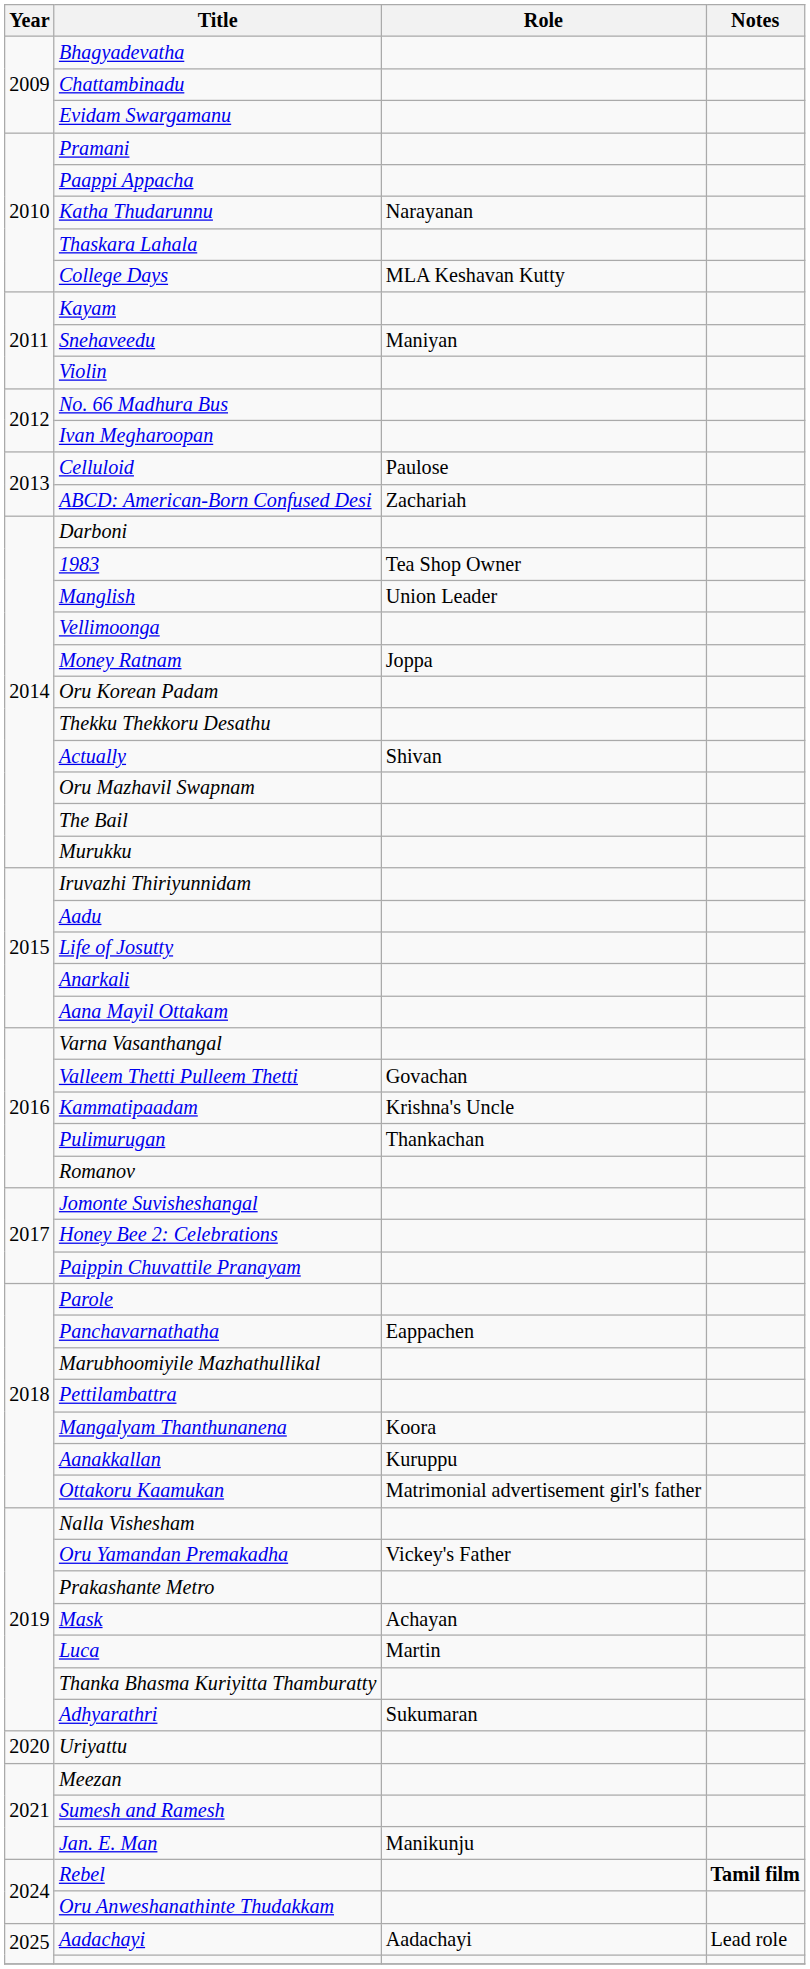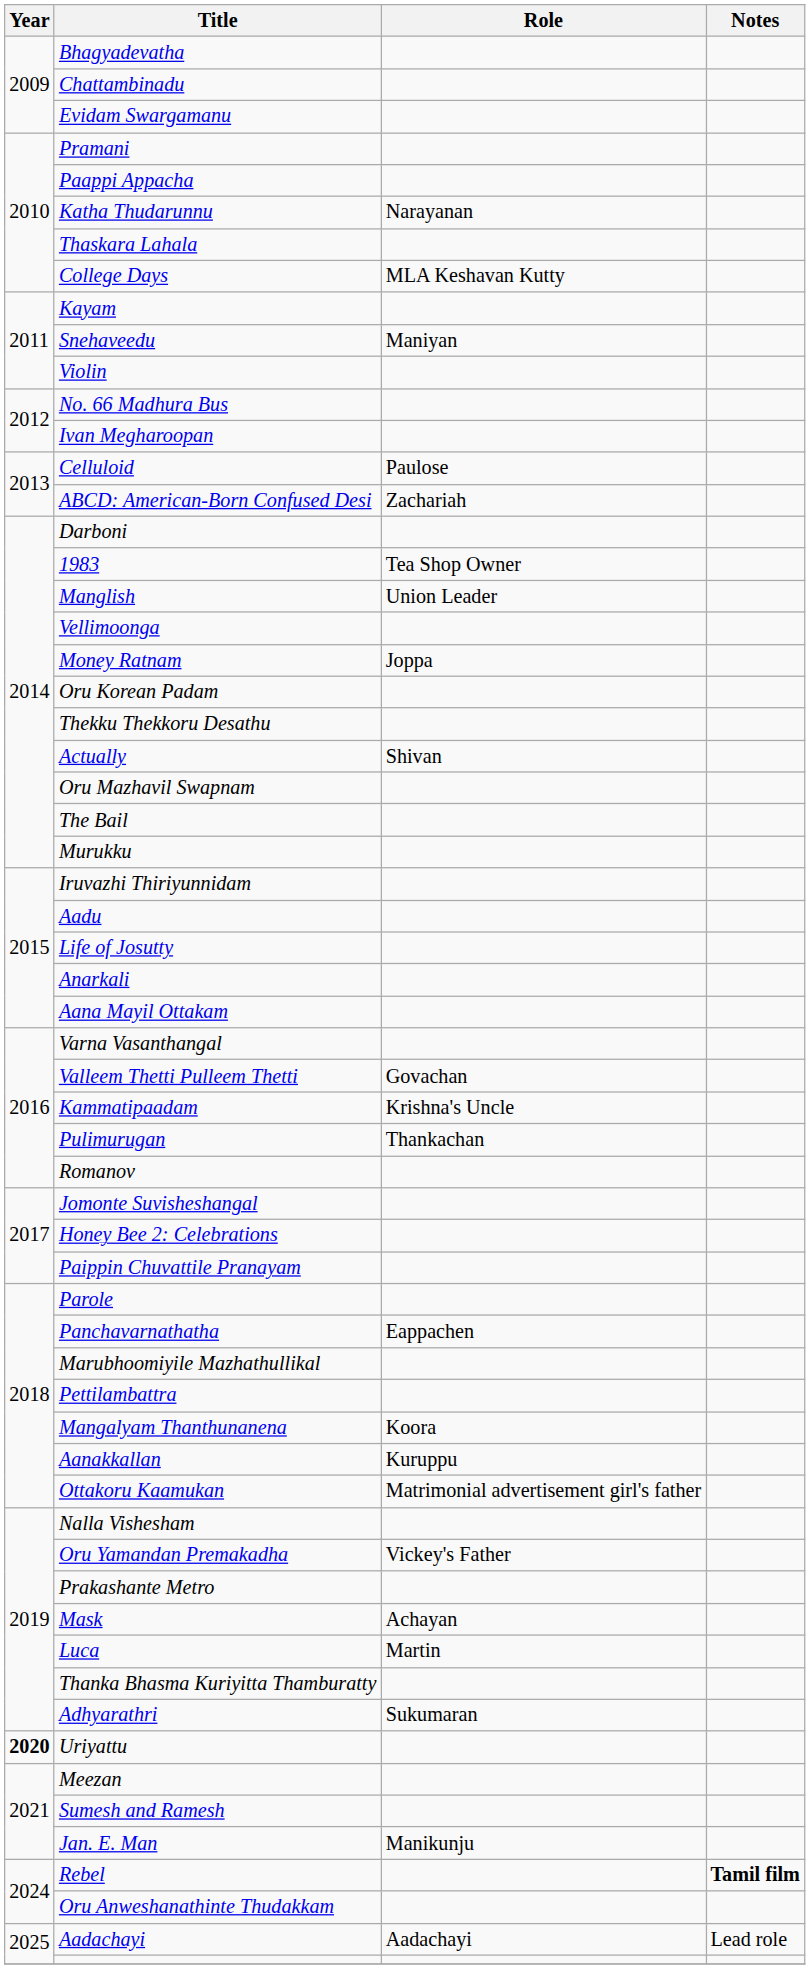Uriyattu | Year: normal -> bold
